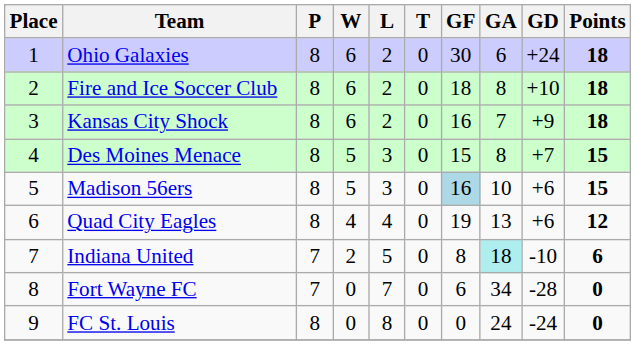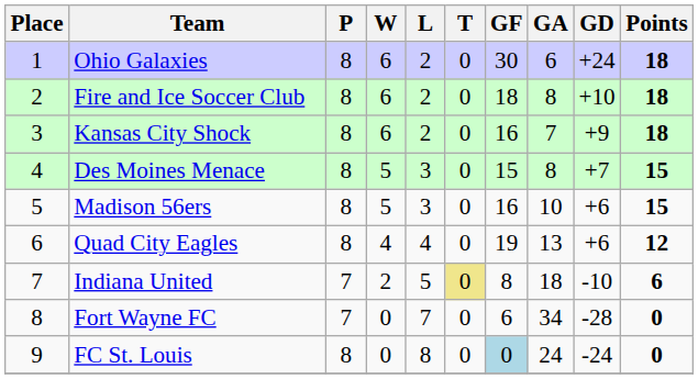Madison 56ers | GF: lightblue background -> no background
Indiana United | T: no background -> khaki background
Indiana United | GA: paleturquoise background -> no background
FC St. Louis | GF: no background -> lightblue background
